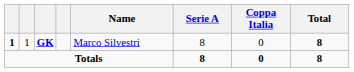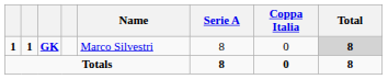row 2 | column 2: normal -> bold
row 2 | Total: no background -> lightgrey background
